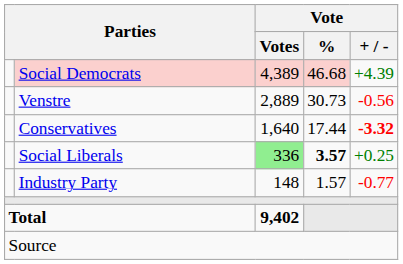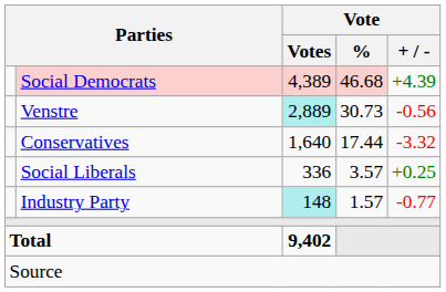Venstre | Vote / Votes: no background -> paleturquoise background
Conservatives | Vote / + / -: bold -> normal
Social Liberals | Vote / Votes: lightgreen background -> no background
Social Liberals | Vote / %: bold -> normal
Industry Party | Vote / Votes: no background -> paleturquoise background
